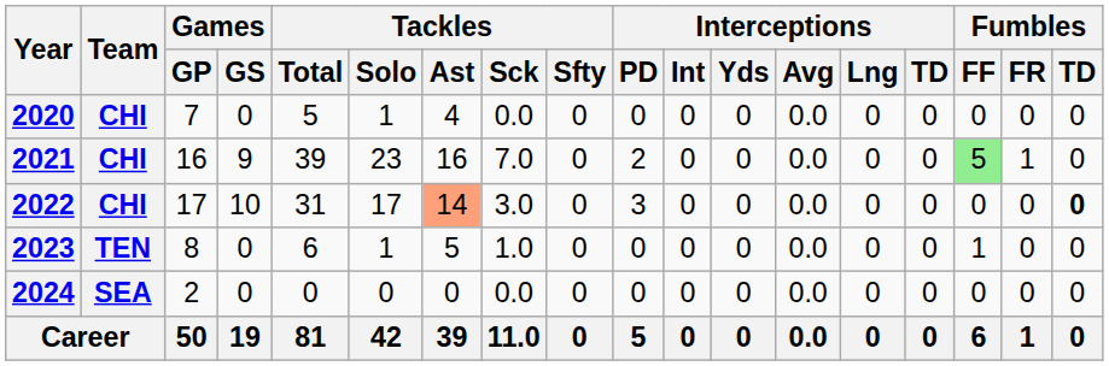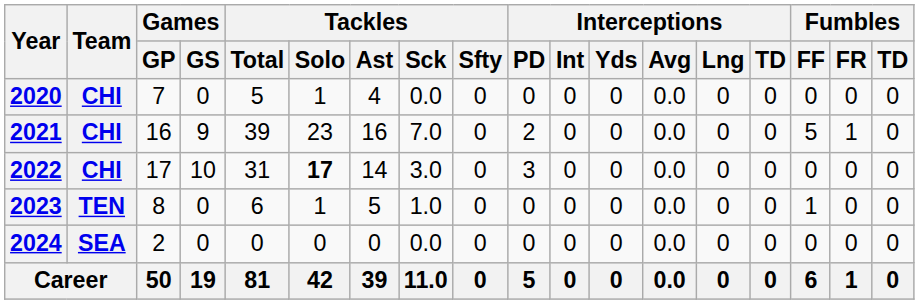2021 | Fumbles / FF: lightgreen background -> no background
2022 | Tackles / Solo: normal -> bold
2022 | Tackles / Ast: lightsalmon background -> no background
2022 | Fumbles / TD: bold -> normal
